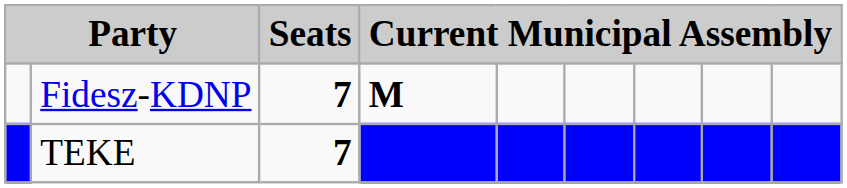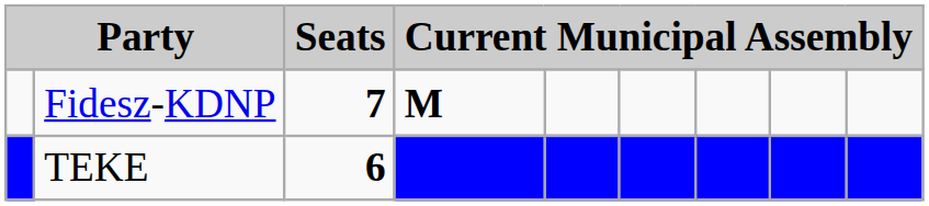TEKE | Seats: 7 -> 6
